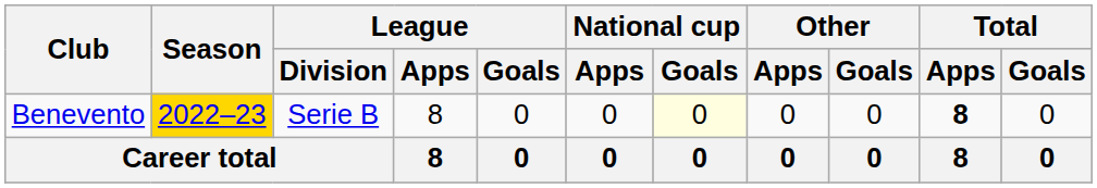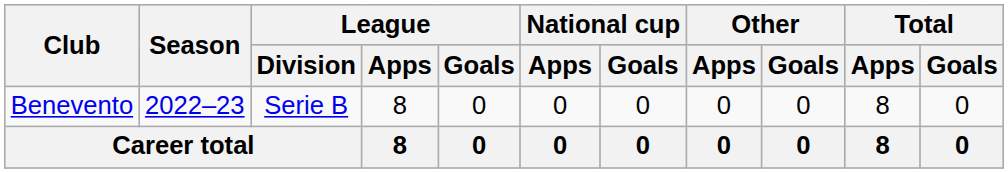Benevento | Season: gold background -> no background
Benevento | National cup / Goals: lightyellow background -> no background
Benevento | Total / Apps: bold -> normal
